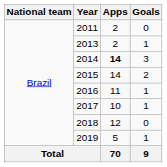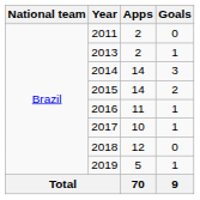2014 | Apps: bold -> normal
